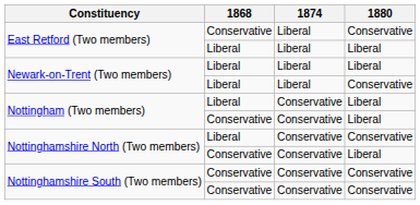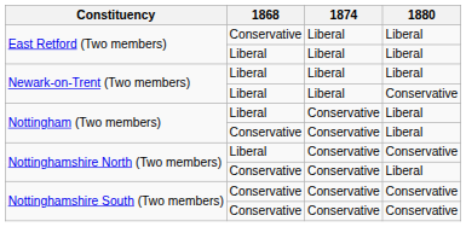East Retford (Two members) / Conservative | 1880: Conservative -> Liberal
